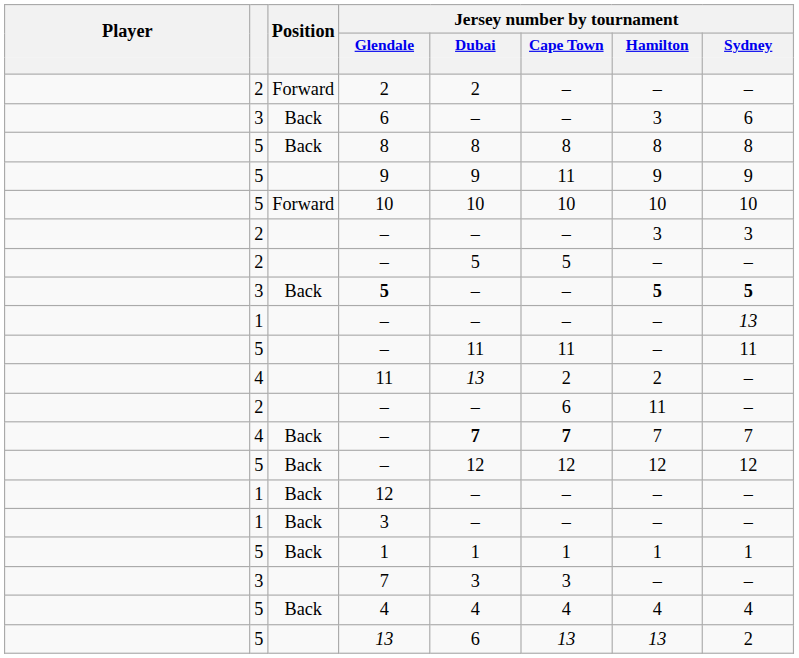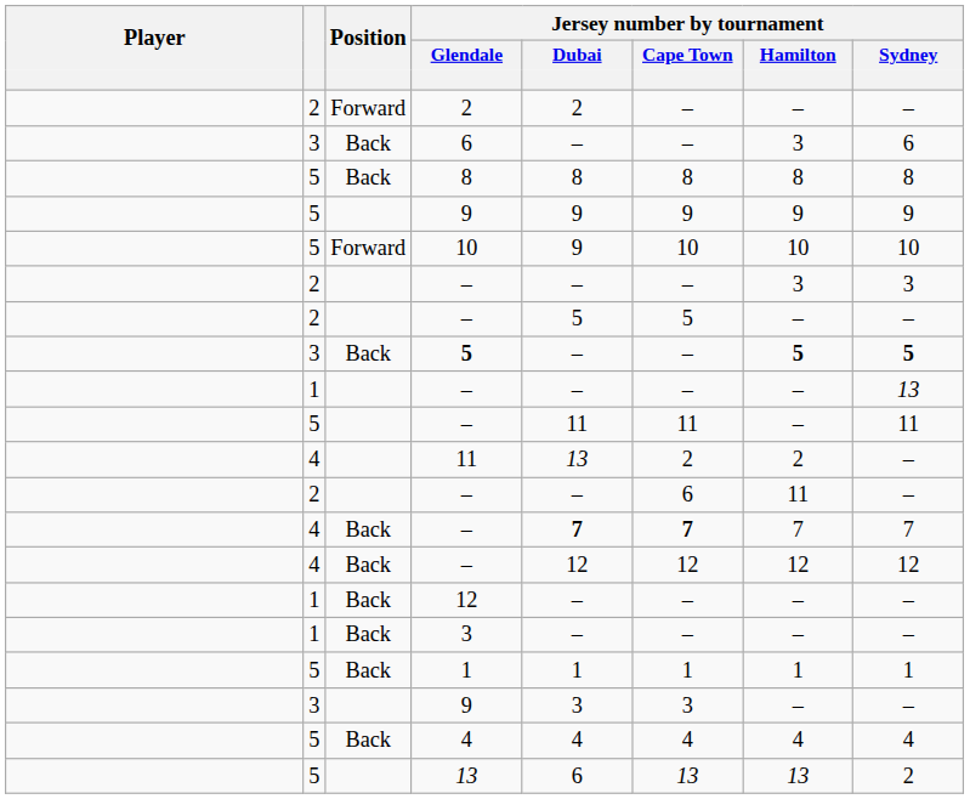row 7 | Jersey number by tournament / Cape Town: 11 -> 9
row 8 | Jersey number by tournament / Dubai: 10 -> 9
row 17 | column 2: 5 -> 4
row 21 | Jersey number by tournament / Glendale: 7 -> 9
